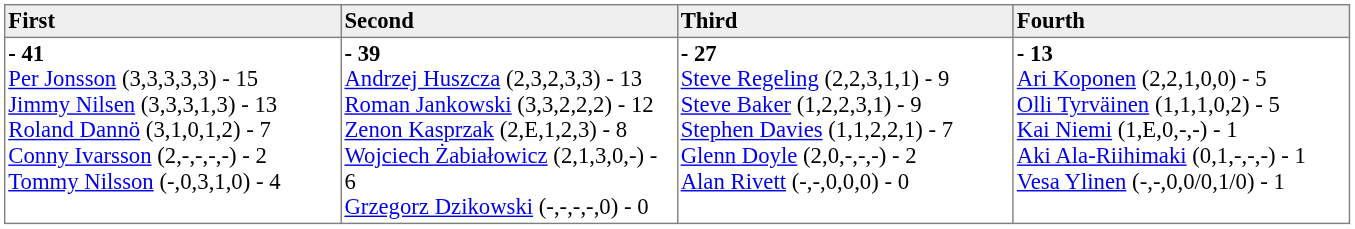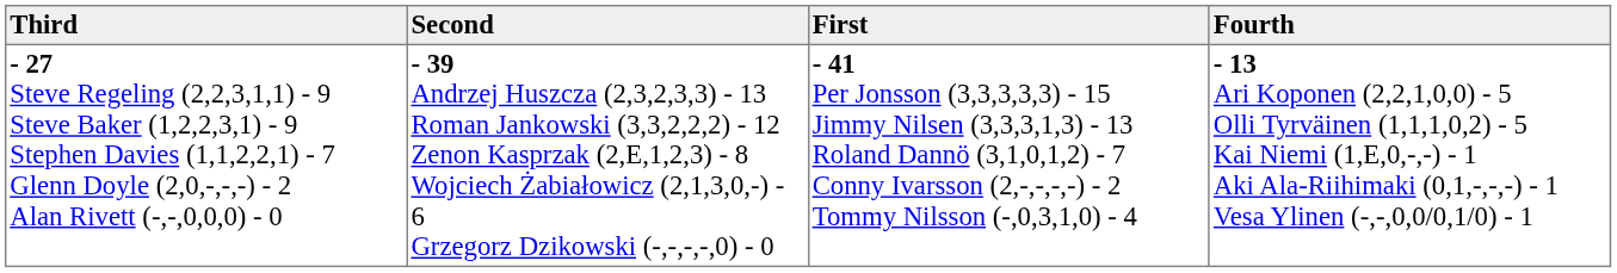columns swapped: First <-> Third
